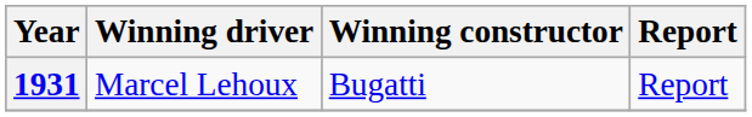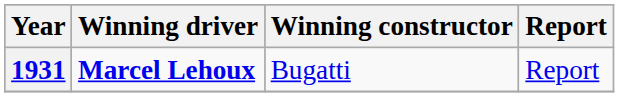1931 | Winning driver: normal -> bold
